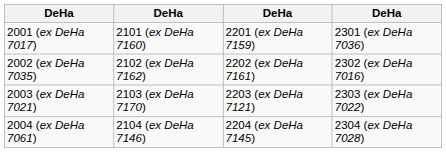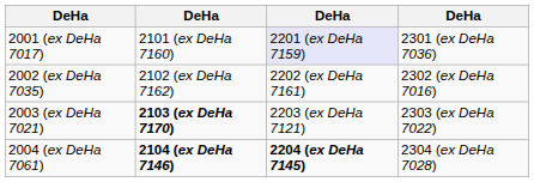2001 (ex DeHa 7017) | column 3: no background -> lavender background
2003 (ex DeHa 7021) | column 2: normal -> bold
2004 (ex DeHa 7061) | column 2: normal -> bold
2004 (ex DeHa 7061) | column 3: normal -> bold
